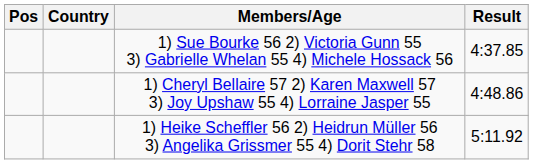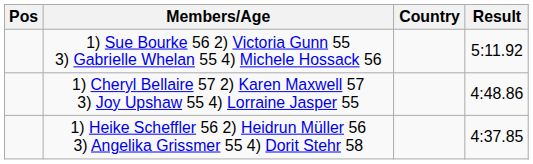columns swapped: Country <-> Members/Age
row 2 | Result: 4:37.85 -> 5:11.92
row 4 | Result: 5:11.92 -> 4:37.85
